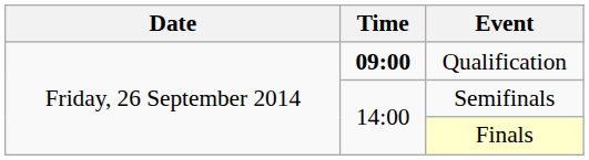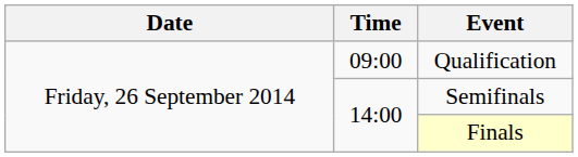Qualification | Time: bold -> normal
